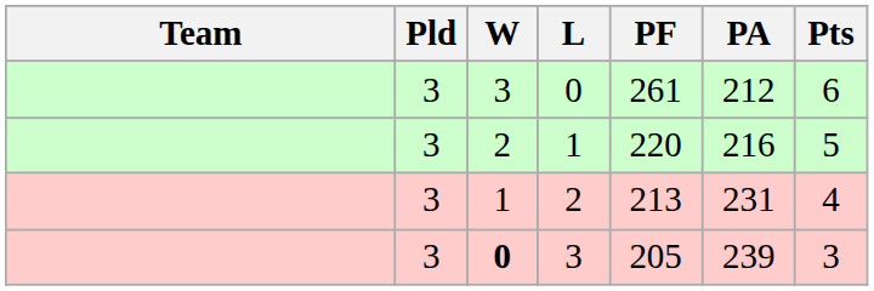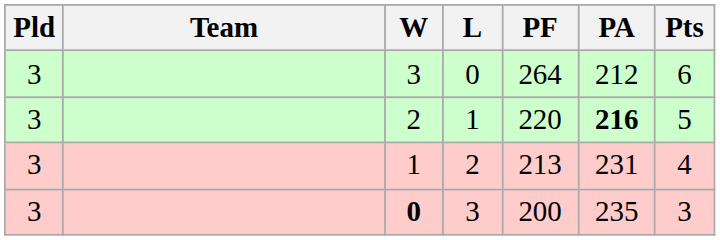columns swapped: Team <-> Pld
row 2 | PF: 261 -> 264
row 3 | PA: normal -> bold
row 5 | PF: 205 -> 200
row 5 | PA: 239 -> 235
